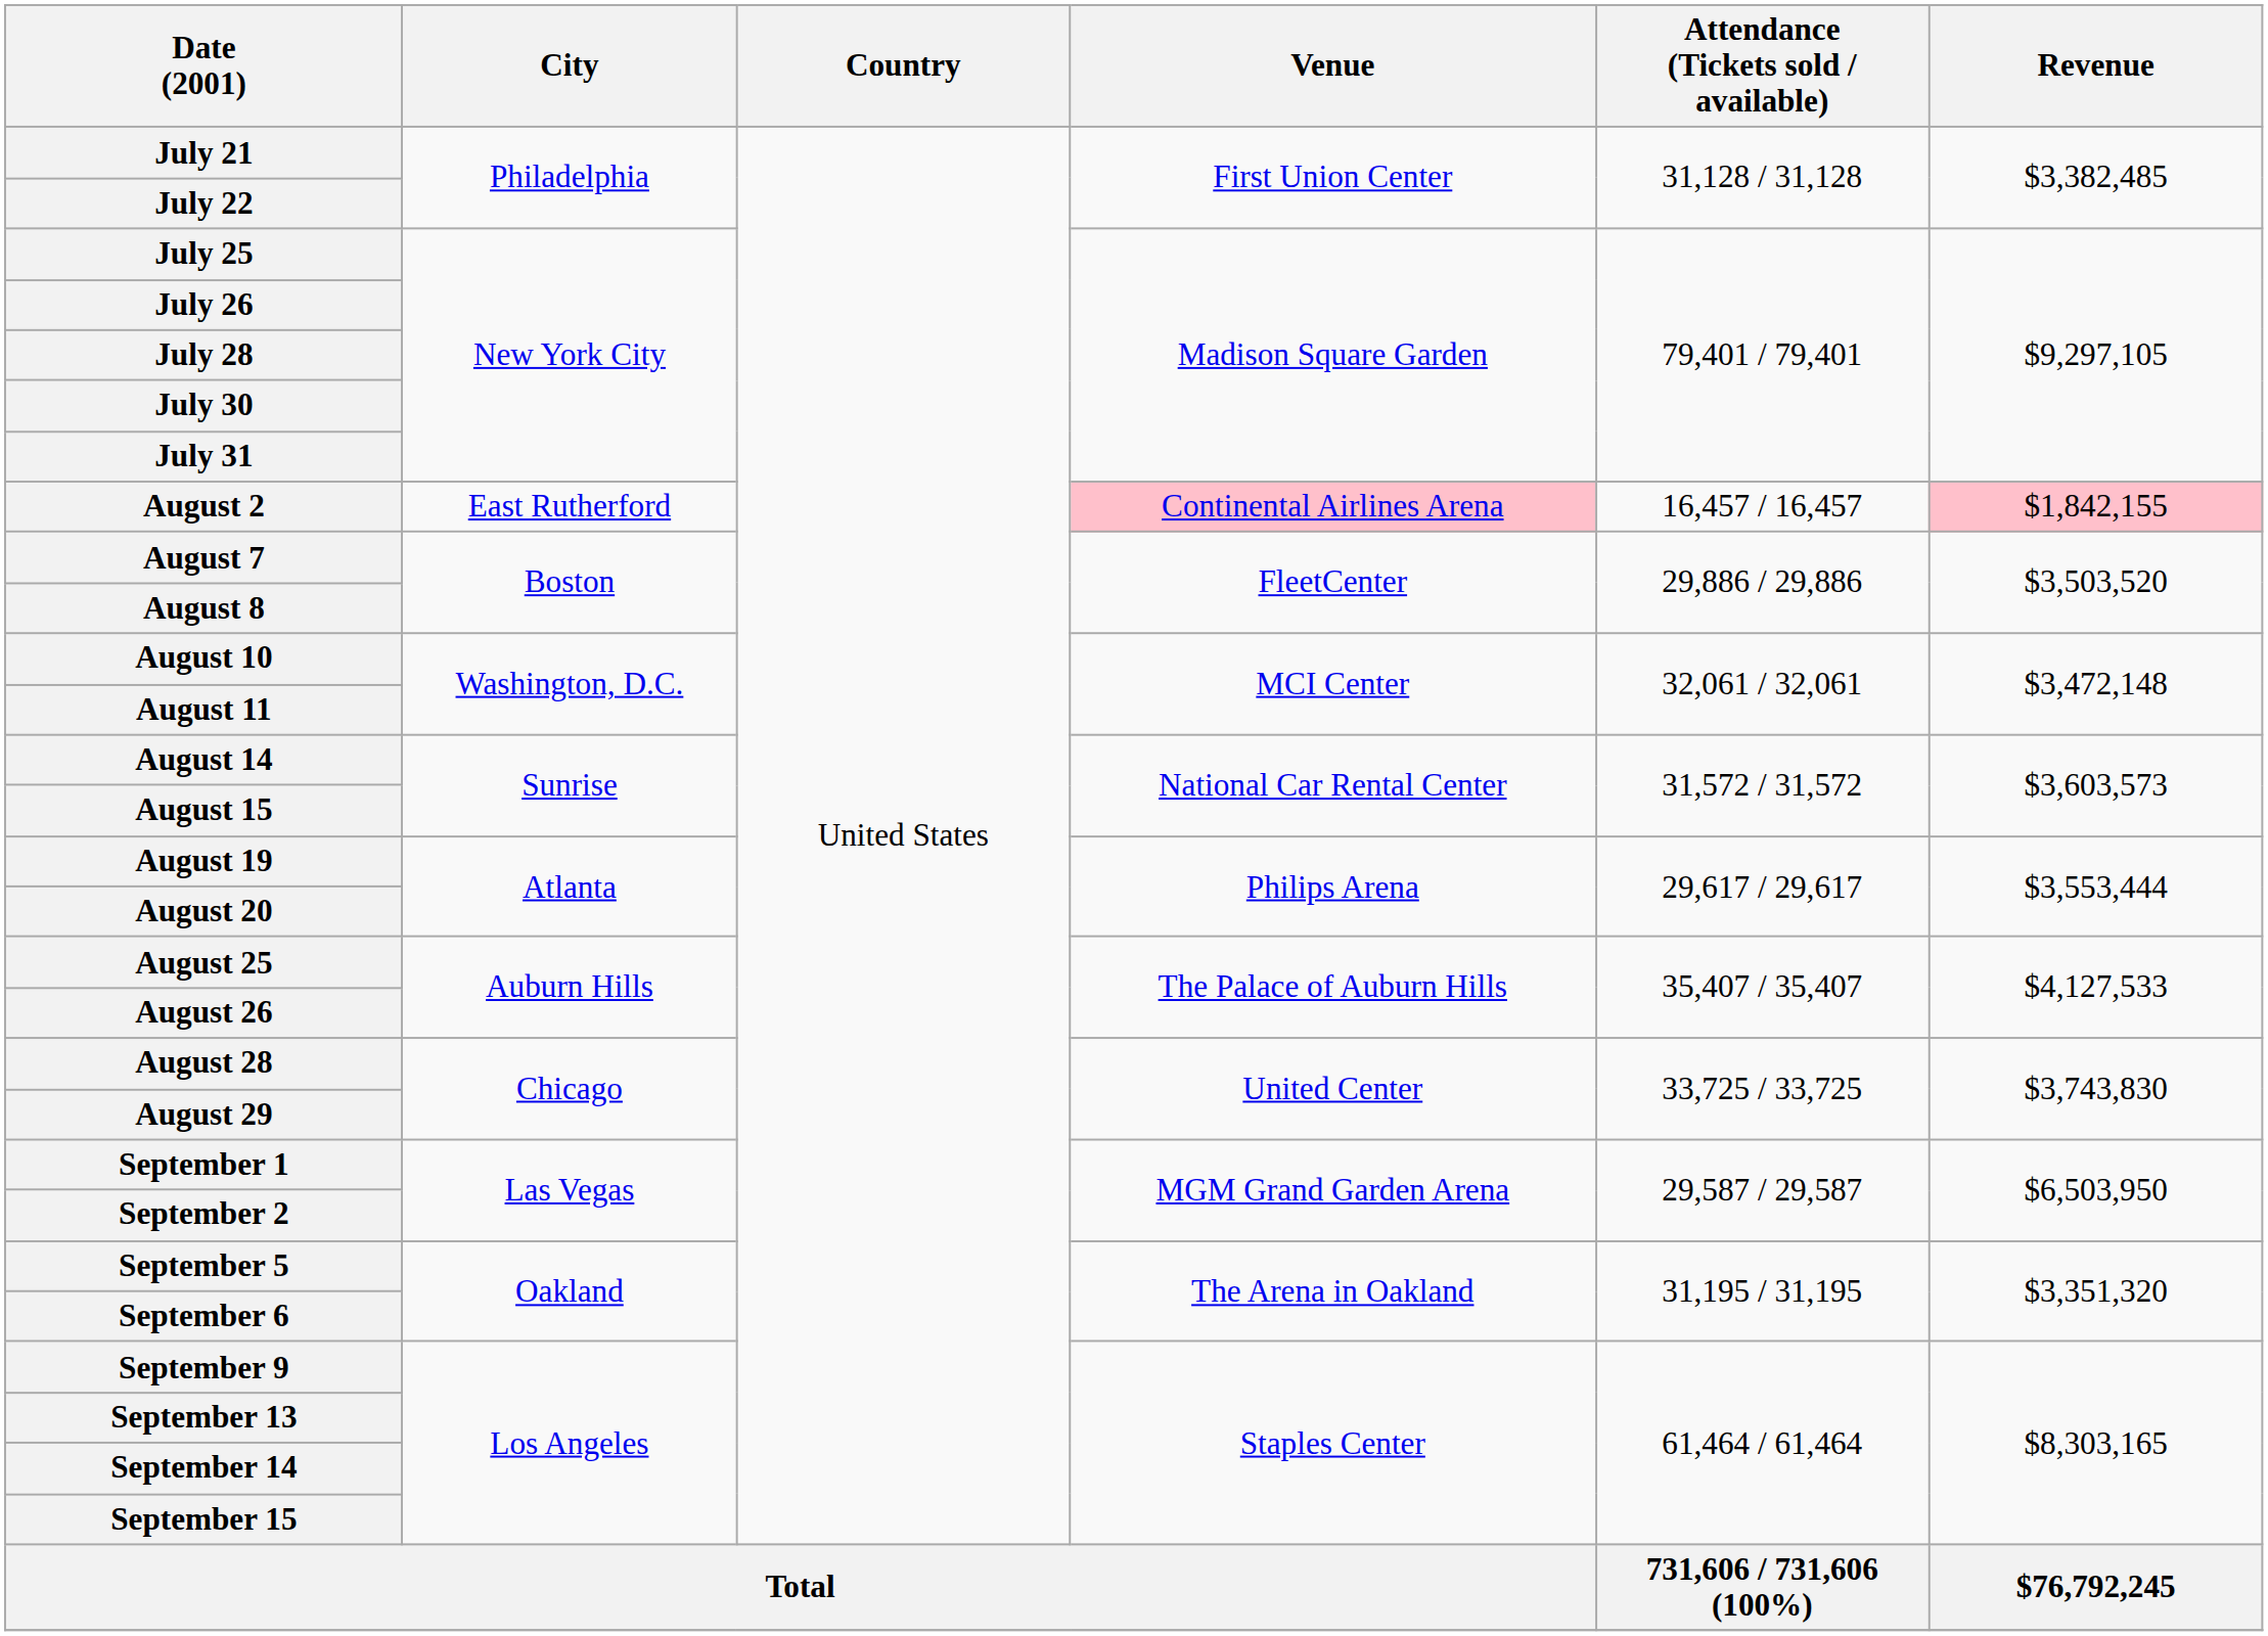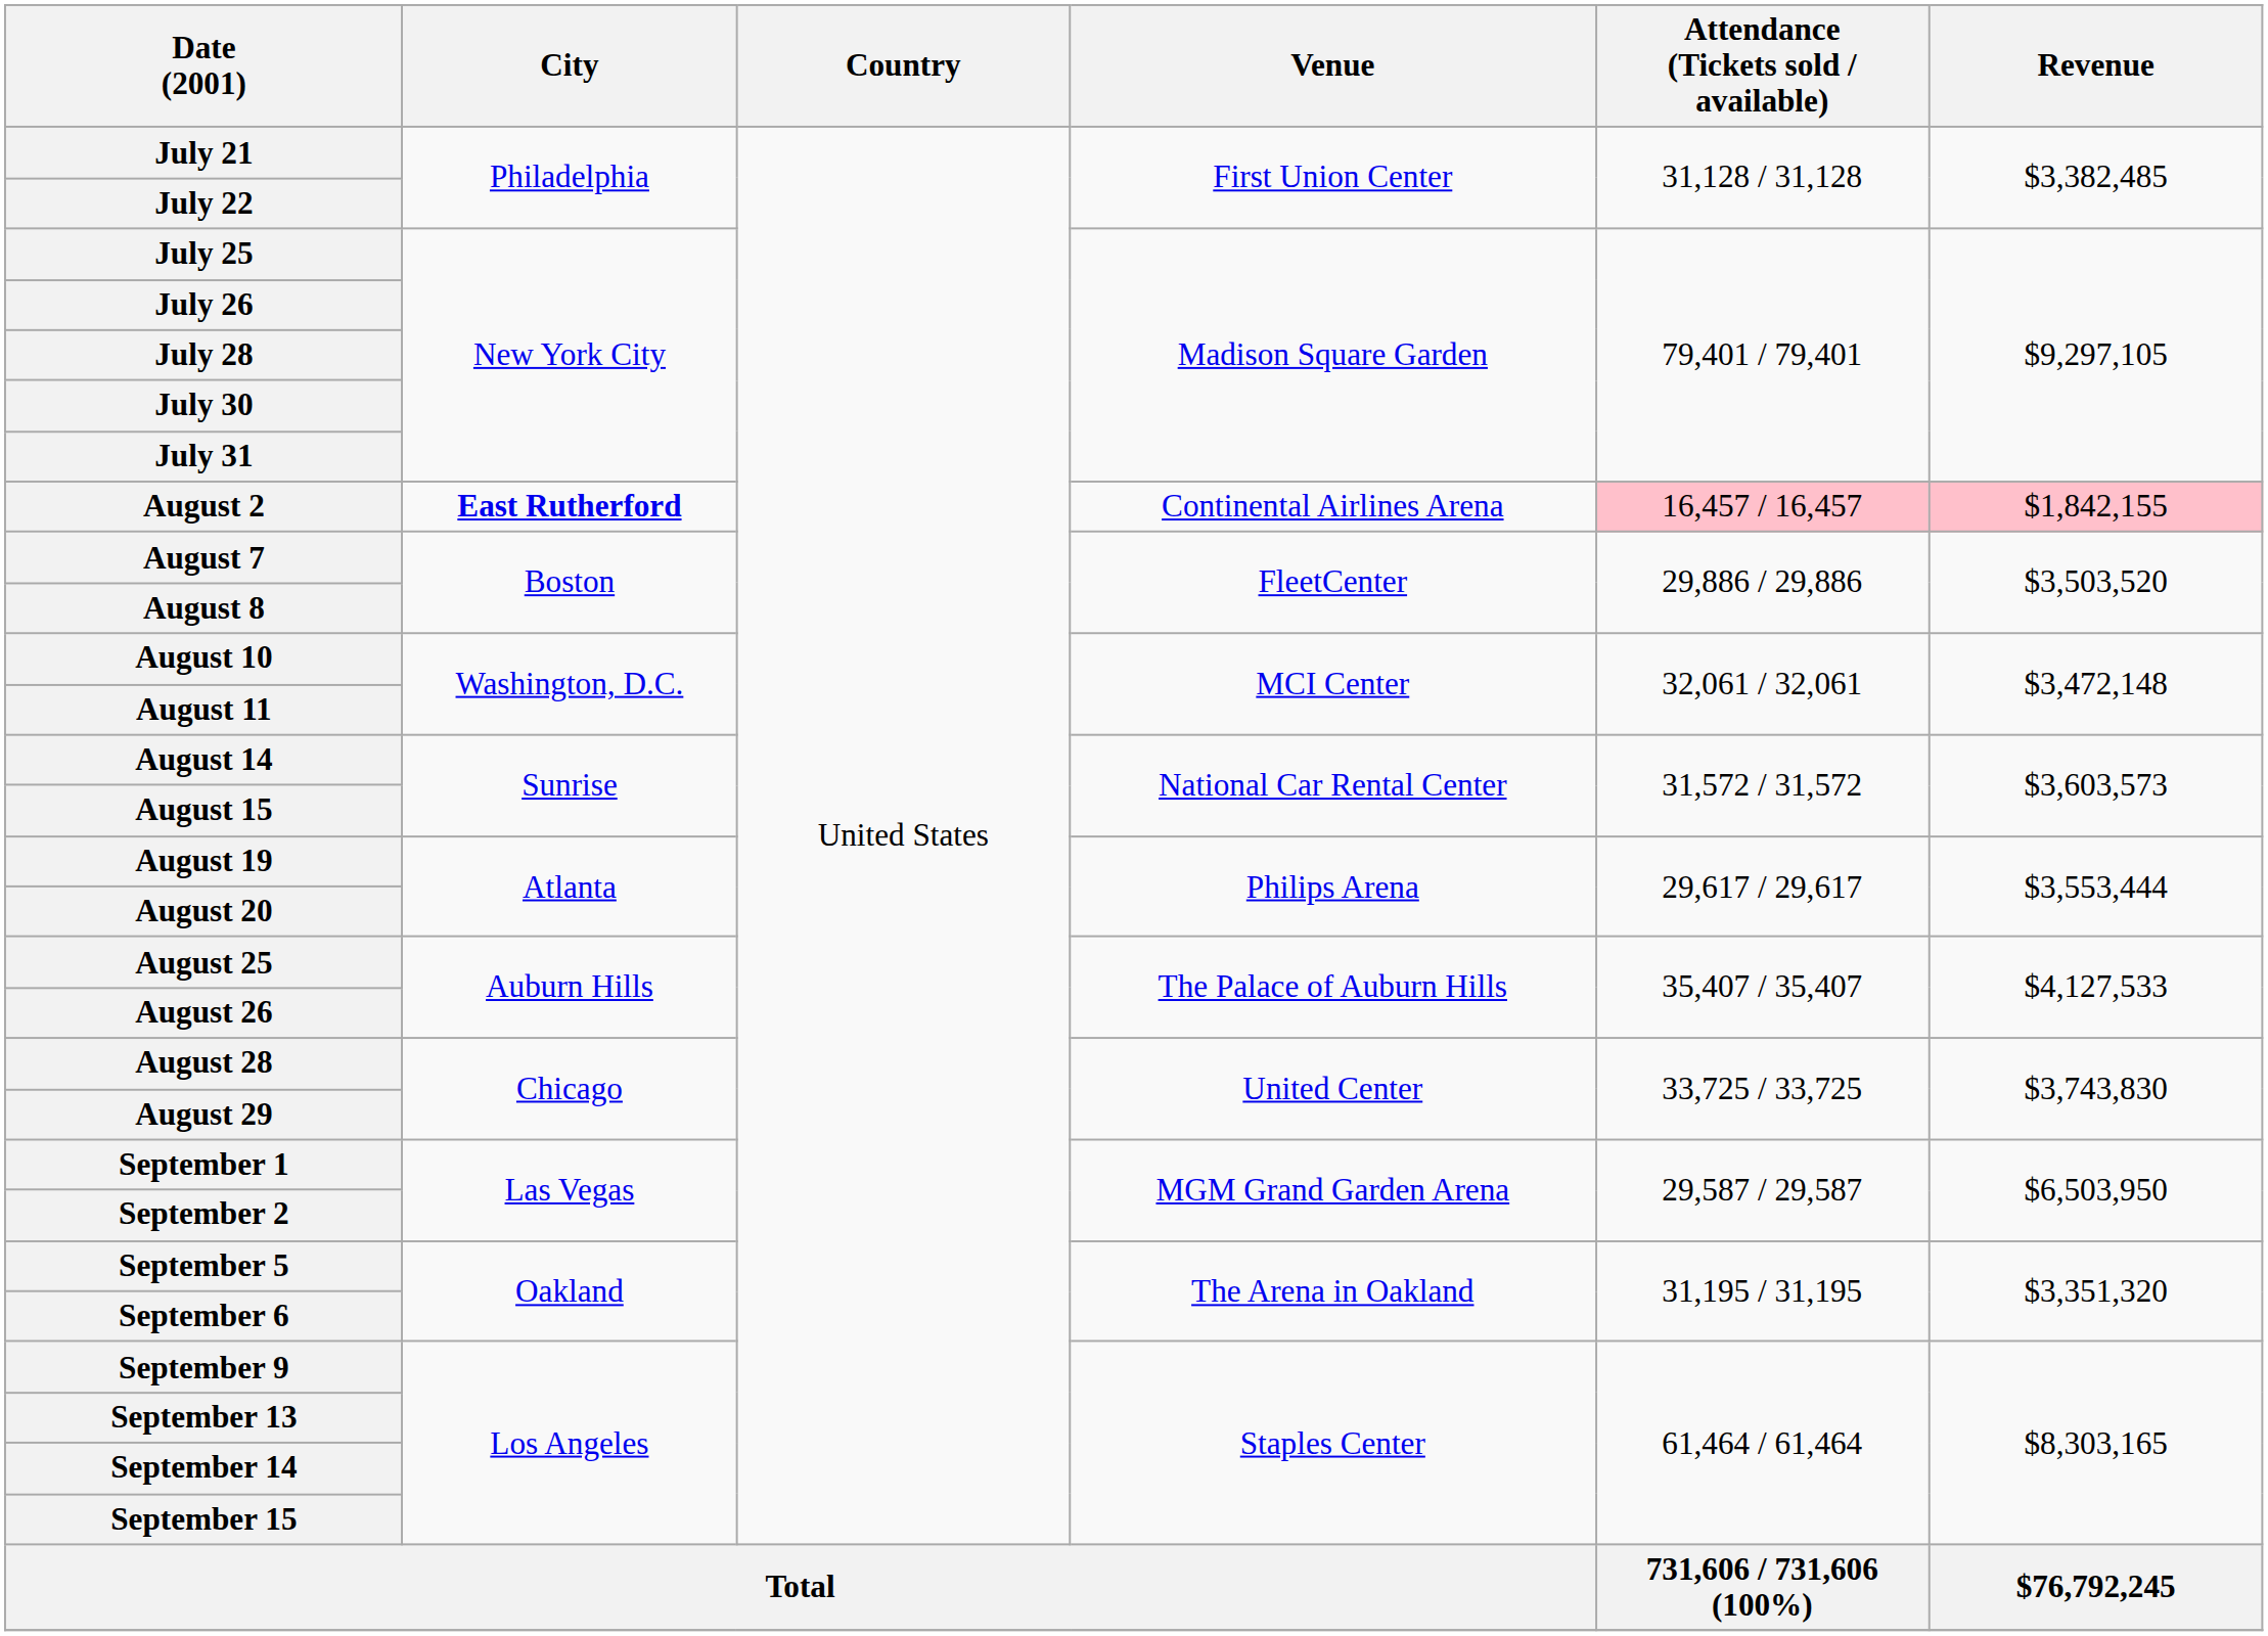August 2 | City: normal -> bold
August 2 | Venue: pink background -> no background
August 2 | Attendance (Tickets sold / available): no background -> pink background
